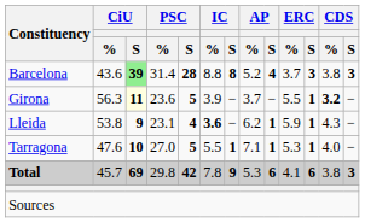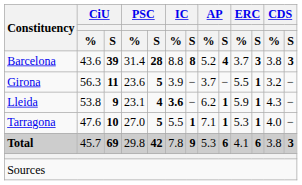Barcelona | CiU / S: lightgreen background -> no background
Girona | CiU / S: lightyellow background -> no background
Girona | CDS / %: bold -> normal
